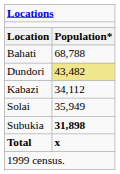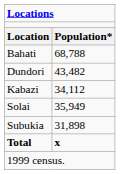Dundori | column 2: khaki background -> no background
Subukia | column 2: bold -> normal
